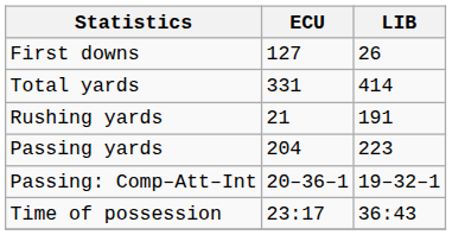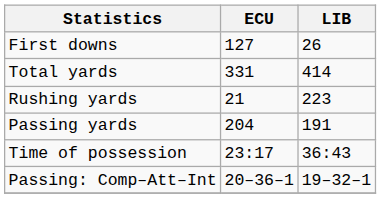Rushing yards | LIB: 191 -> 223
Passing yards | LIB: 223 -> 191
rows swapped: Passing: Comp–Att–Int <-> Time of possession
